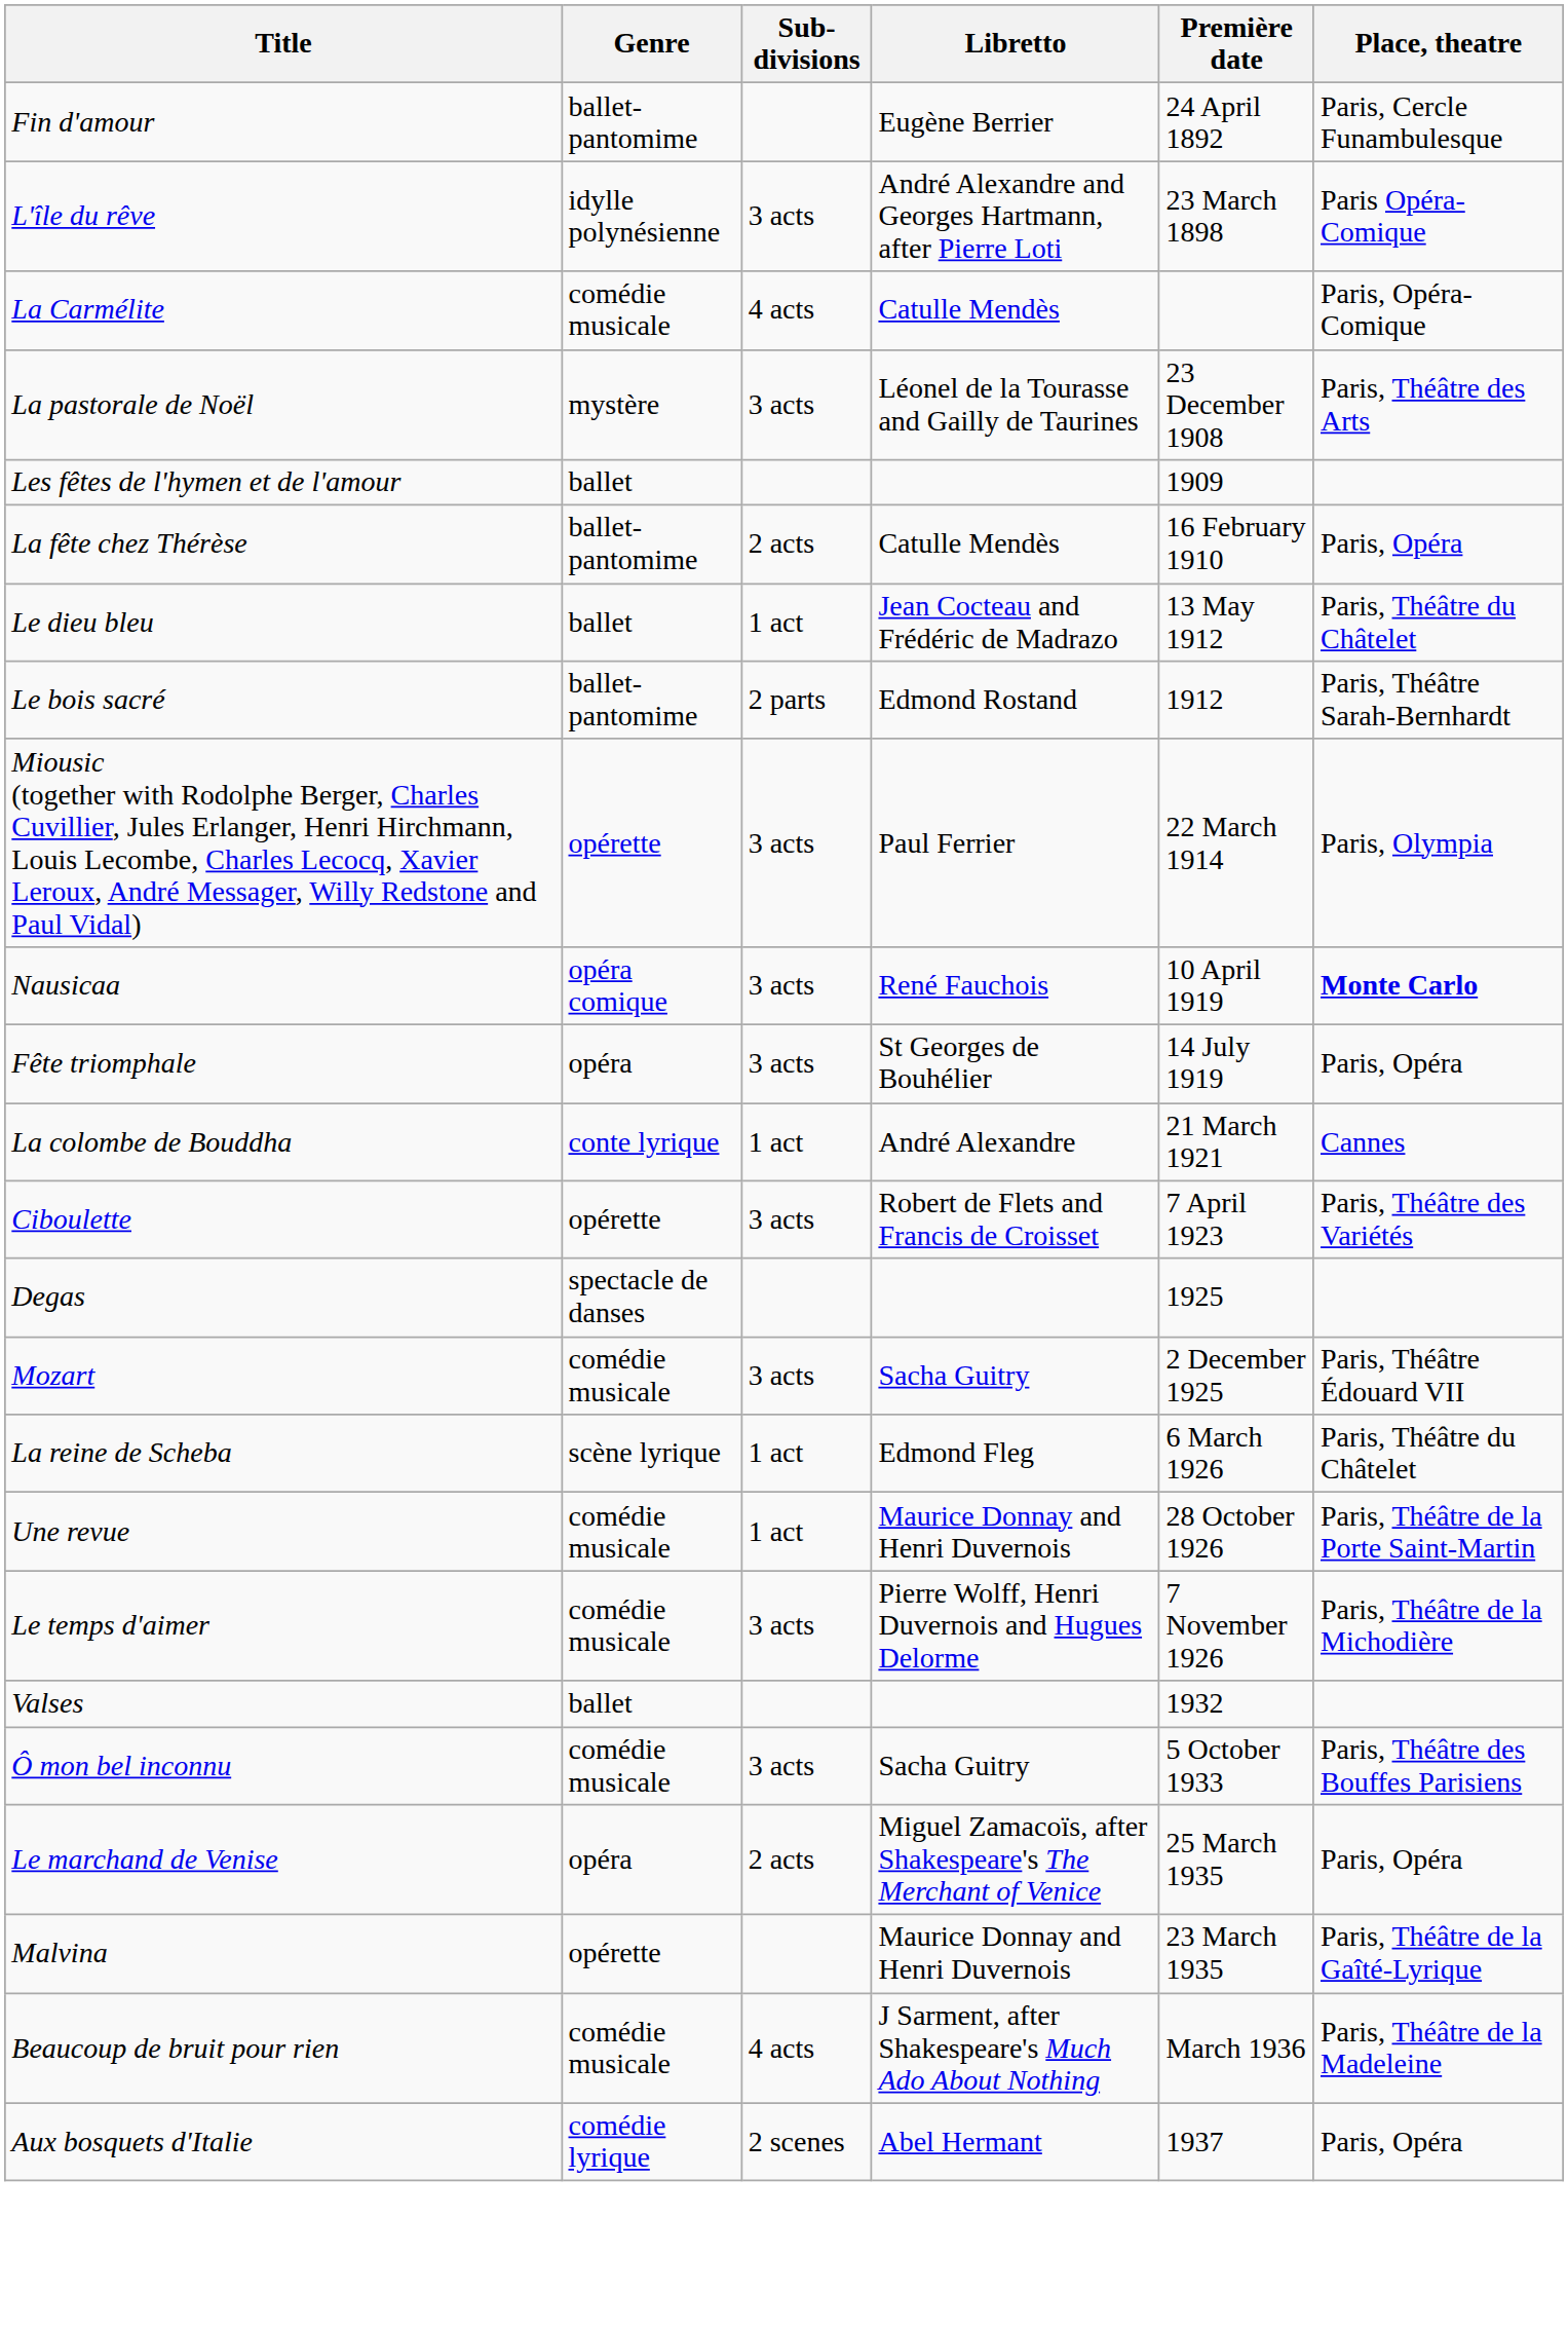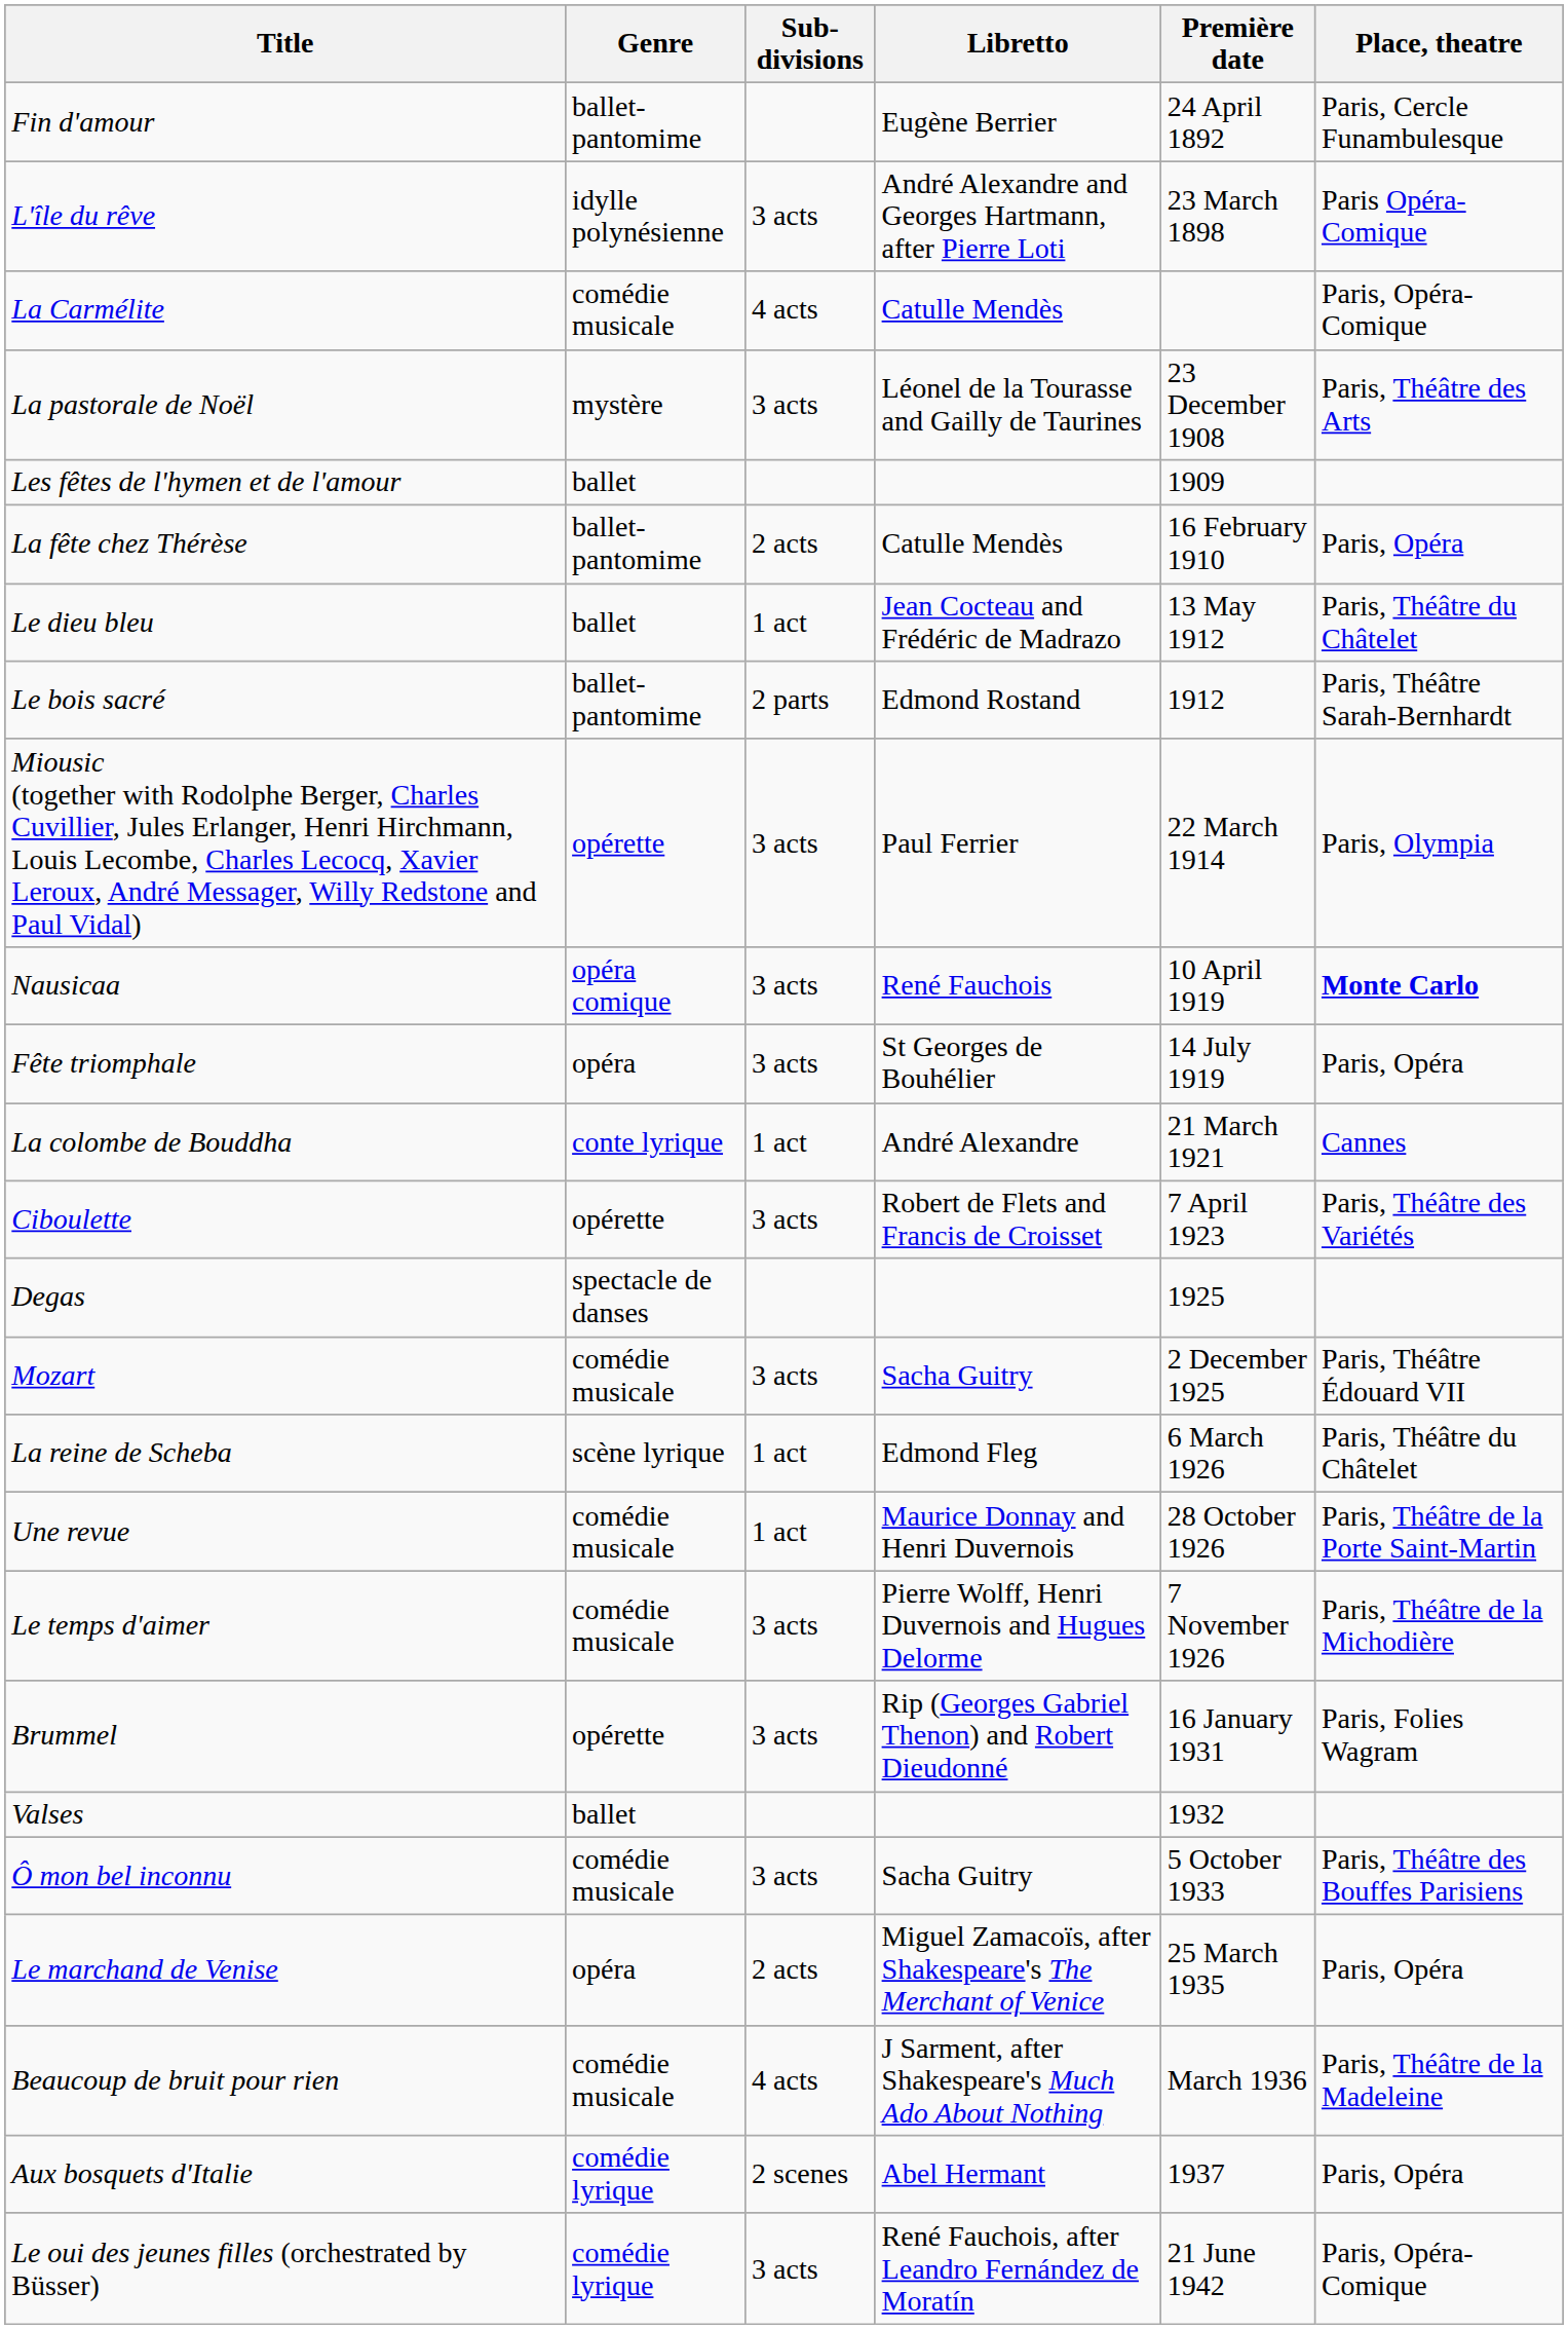+ row: Brummel | opérette | 3 acts | Rip (Georges Gabriel Thenon) and Robert Dieudonné | 16 January 1931 | Paris, Folies Wagram
- row: Malvina | opérette | Maurice Donnay and Henri Duvernois | 23 March 1935 | Paris, Théâtre de la Gaîté-Lyrique
+ row: Le oui des jeunes filles (orchestrated by Büsser) | comédie lyrique | 3 acts | René Fauchois, after Leandro Fernández de Moratín | 21 June 1942 | Paris, Opéra-Comique
